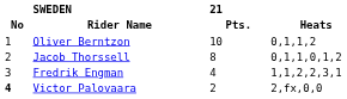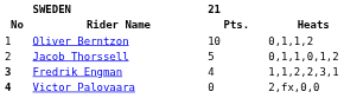Jacob Thorssell | 21 / Pts.: 8 -> 5
Fredrik Engman | No: normal -> bold
Victor Palovaara | 21 / Pts.: 2 -> 0
